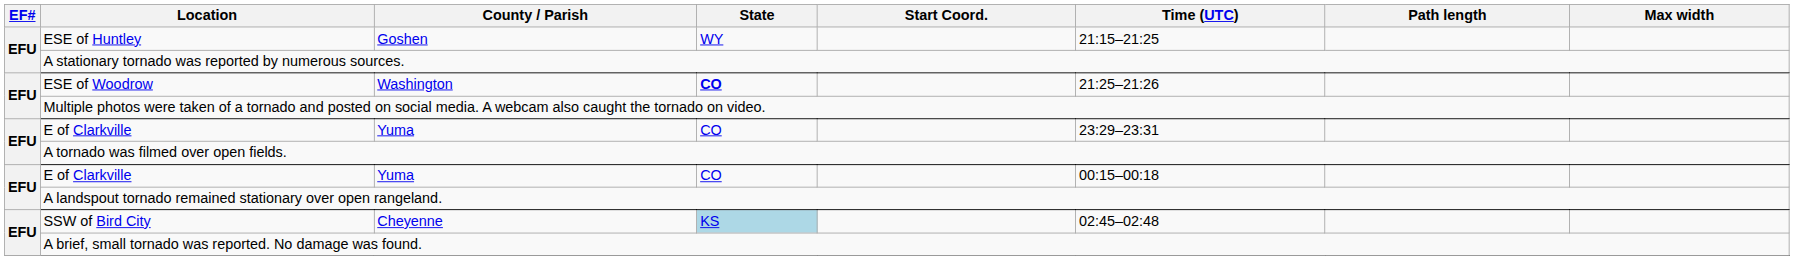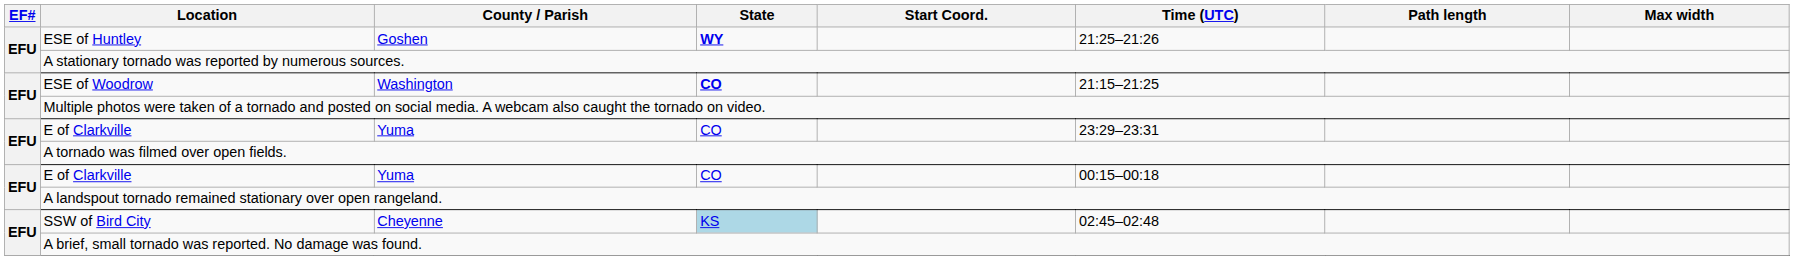ESE of Huntley | State: normal -> bold
ESE of Huntley | Time (UTC): 21:15–21:25 -> 21:25–21:26
ESE of Woodrow | Time (UTC): 21:25–21:26 -> 21:15–21:25
